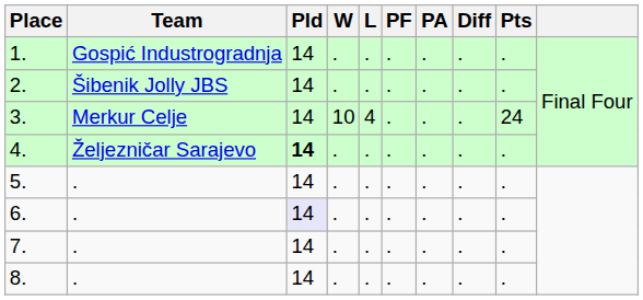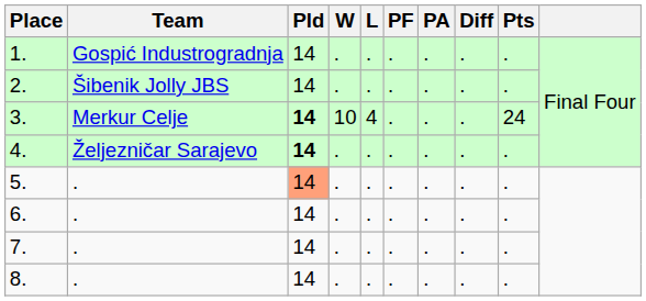3. | Pld: normal -> bold
5. | Pld: no background -> lightsalmon background
6. | Pld: lavender background -> no background
